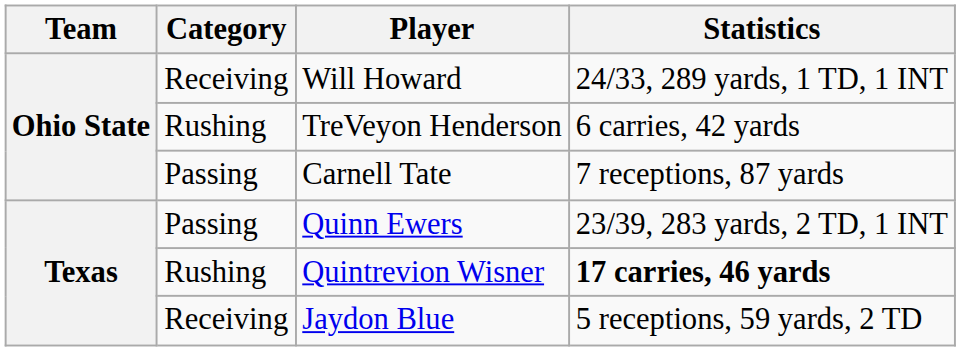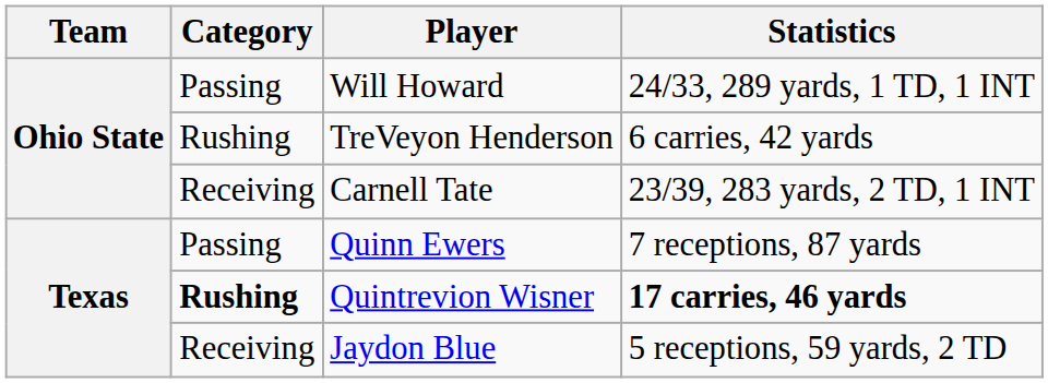Will Howard | Category: Receiving -> Passing
Carnell Tate | Category: Passing -> Receiving
Carnell Tate | Statistics: 7 receptions, 87 yards -> 23/39, 283 yards, 2 TD, 1 INT
Quinn Ewers | Statistics: 23/39, 283 yards, 2 TD, 1 INT -> 7 receptions, 87 yards
Quintrevion Wisner | Category: normal -> bold
